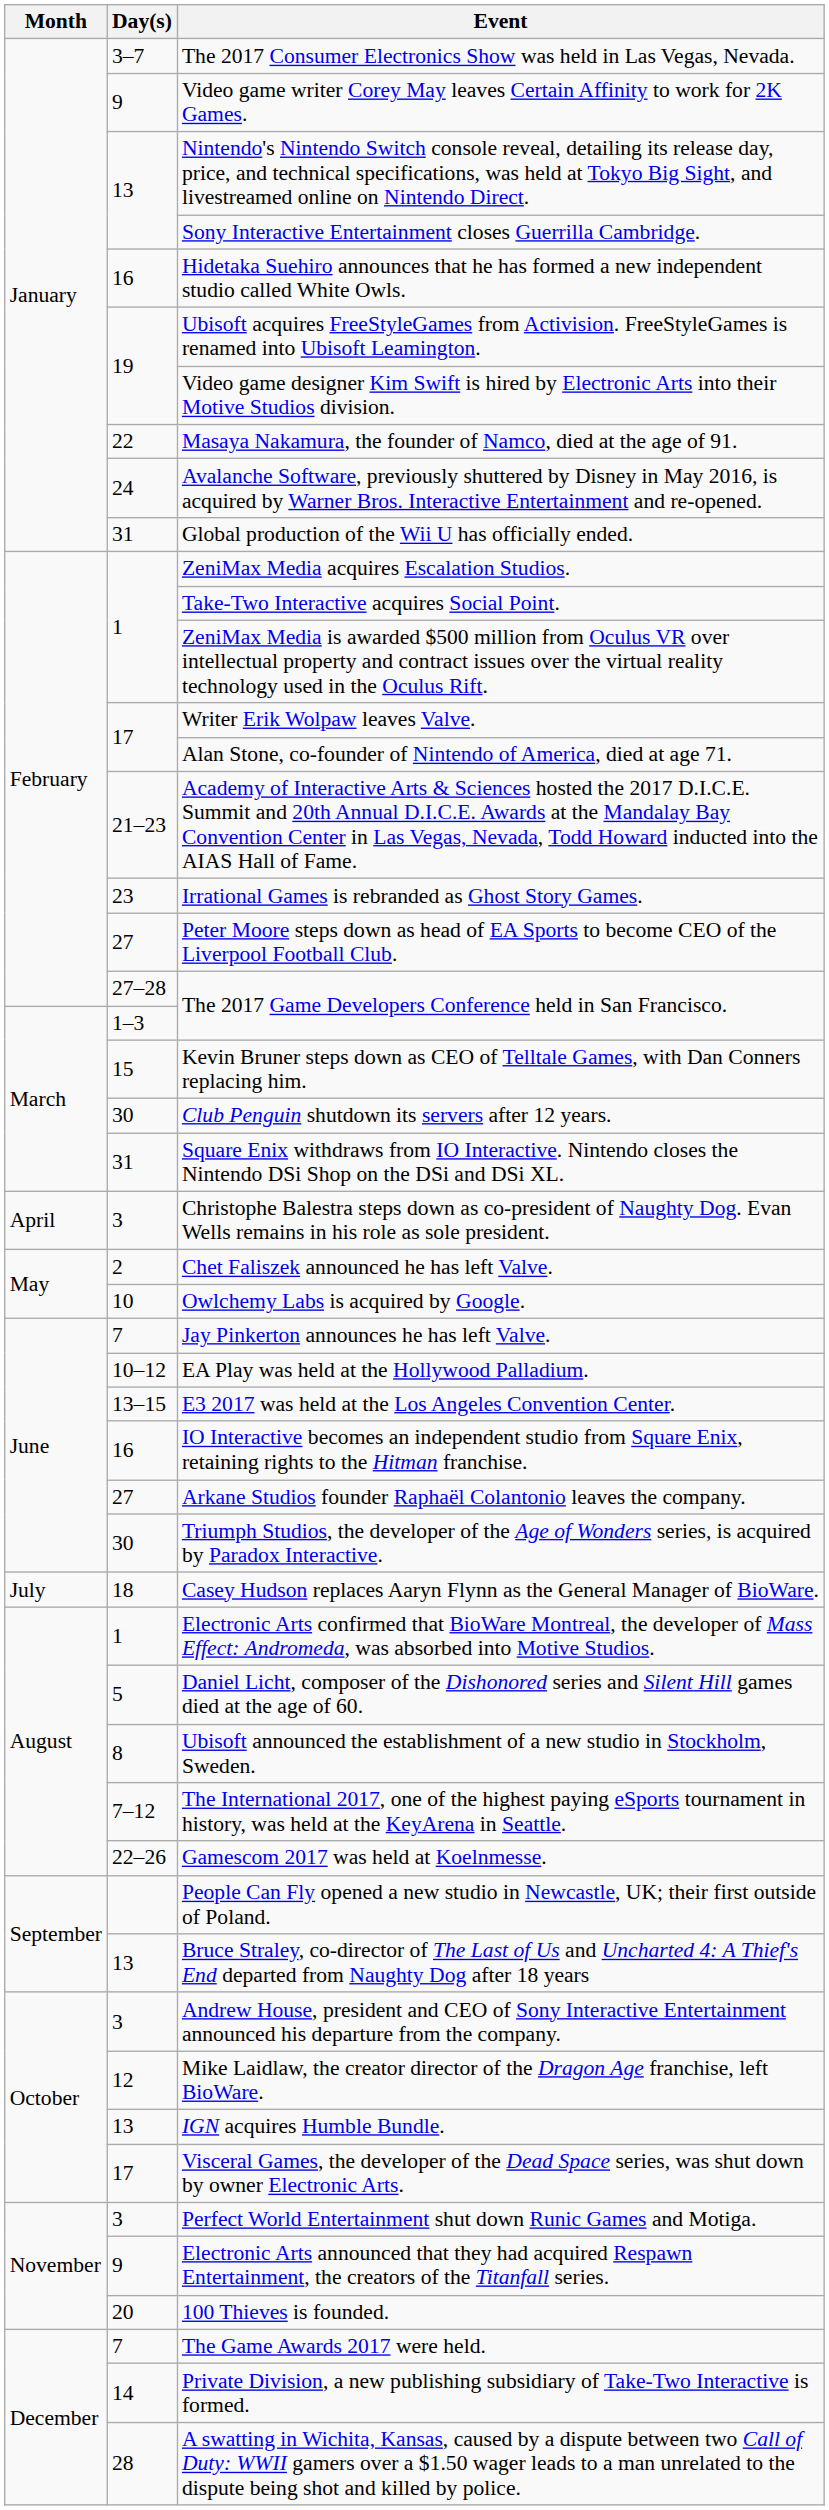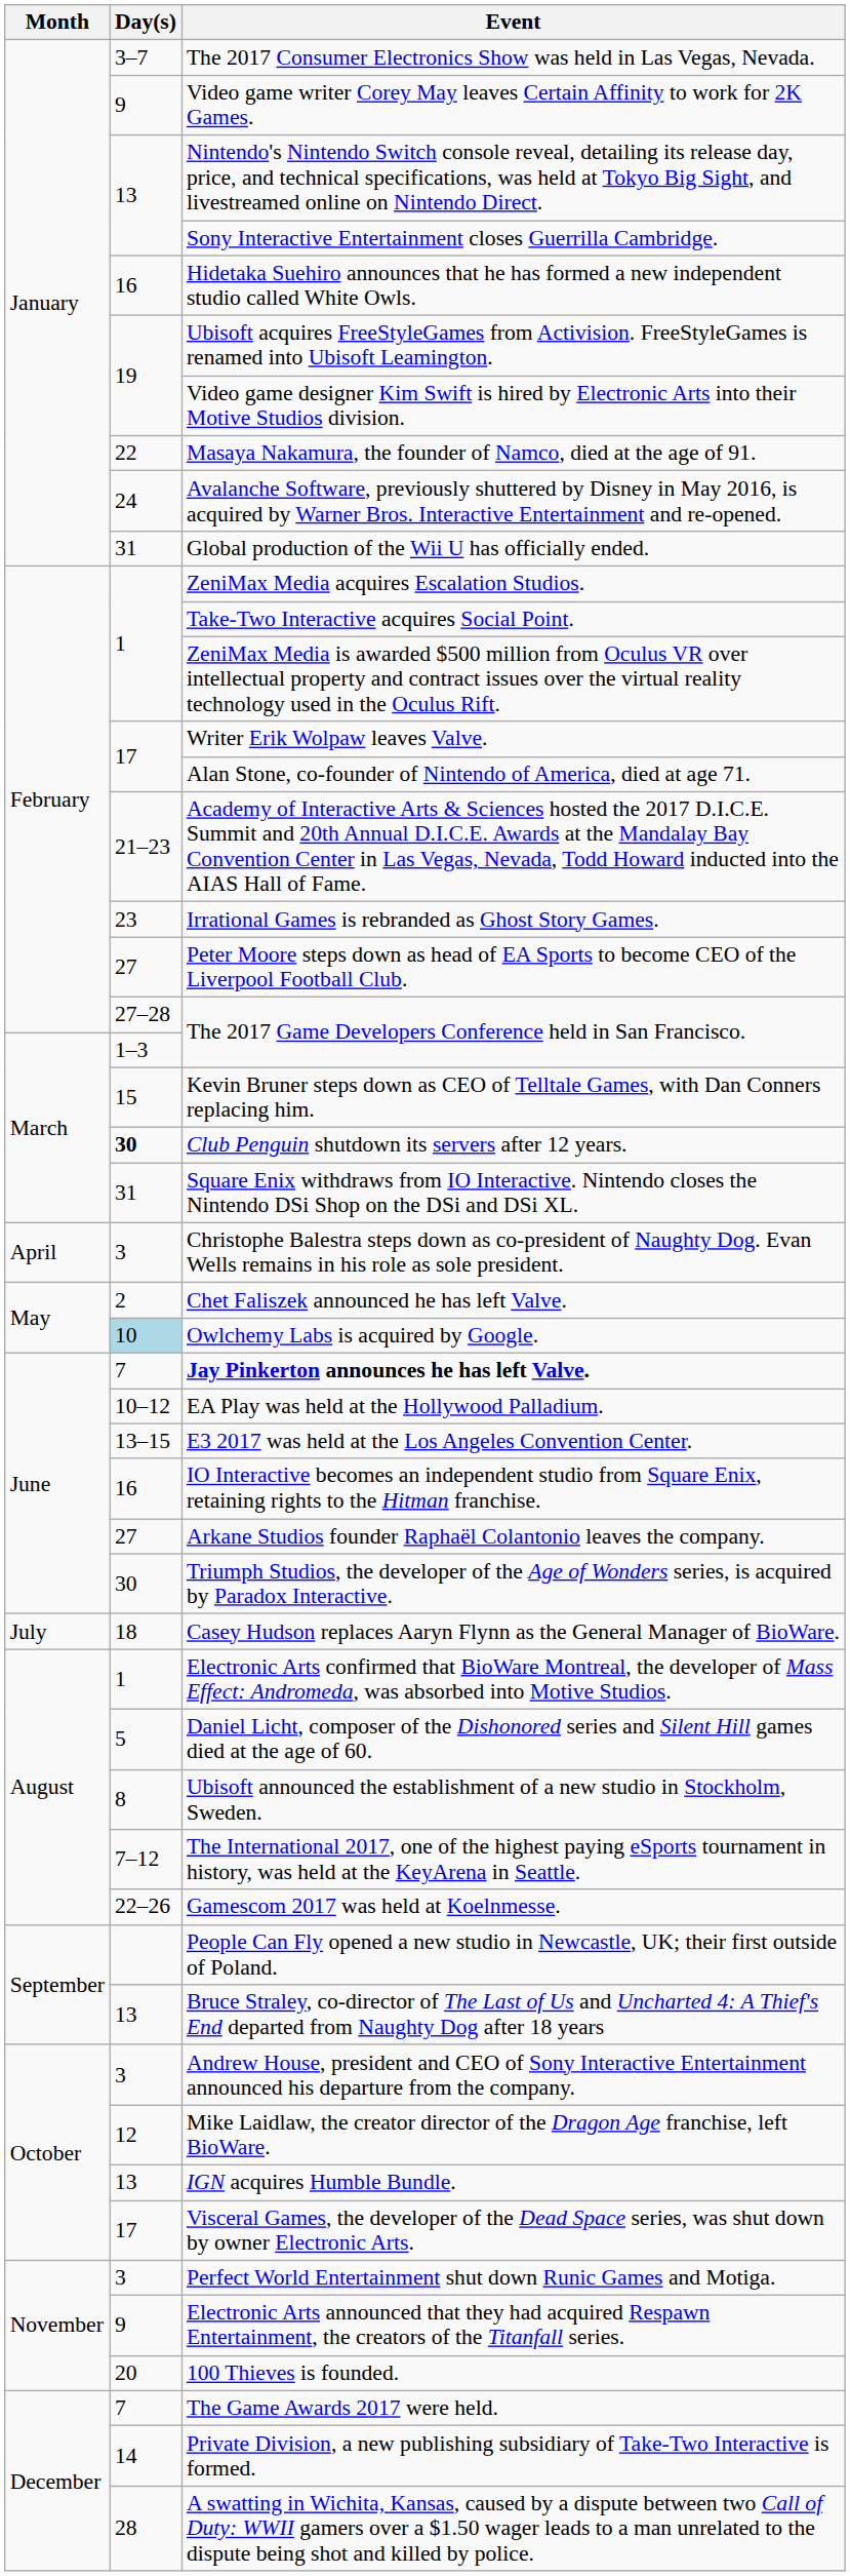Club Penguin shutdown its servers after 12 years. | Day(s): normal -> bold
Owlchemy Labs is acquired by Google. | Day(s): no background -> lightblue background
Jay Pinkerton announces he has left Valve. | Event: normal -> bold
